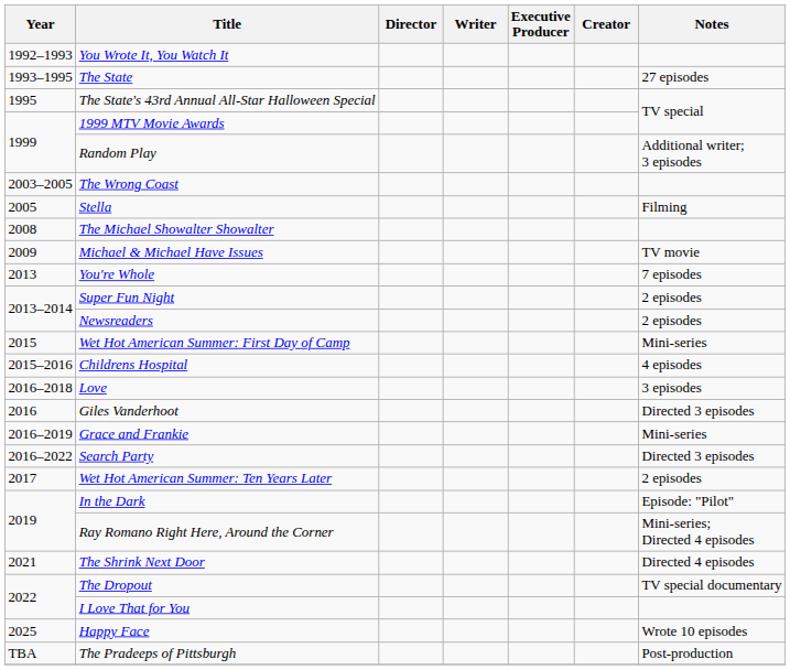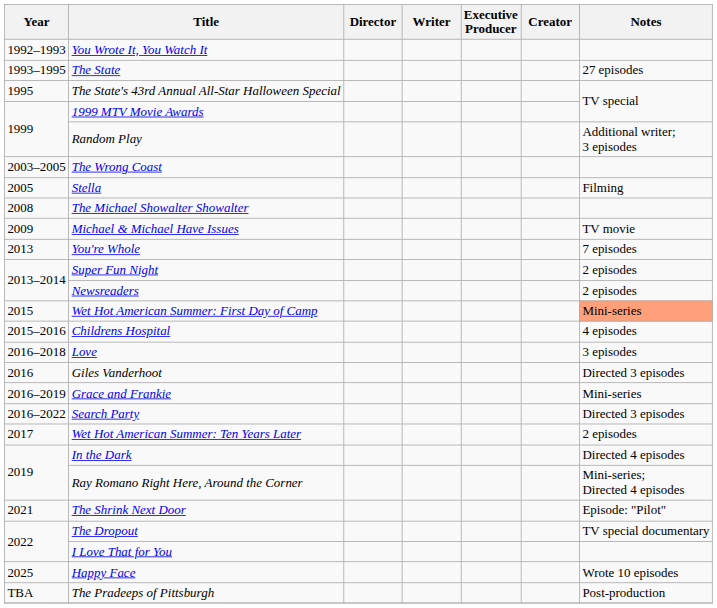Wet Hot American Summer: First Day of Camp | Notes: no background -> lightsalmon background
In the Dark | Notes: Episode: "Pilot" -> Directed 4 episodes
The Shrink Next Door | Notes: Directed 4 episodes -> Episode: "Pilot"
